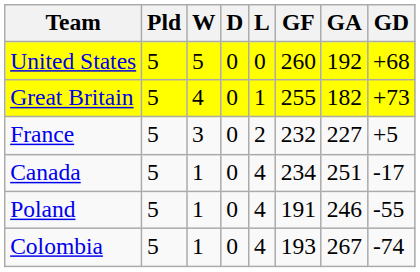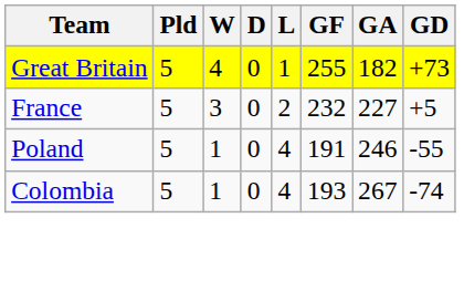- row: United States | 5 | 5 | 0 | 0 | 260 | 192 | +68
- row: Canada | 5 | 1 | 0 | 4 | 234 | 251 | -17
